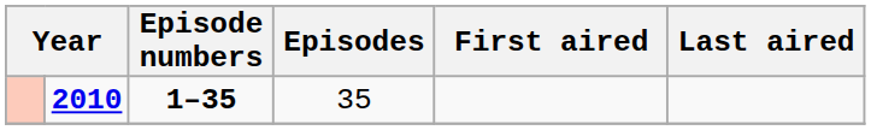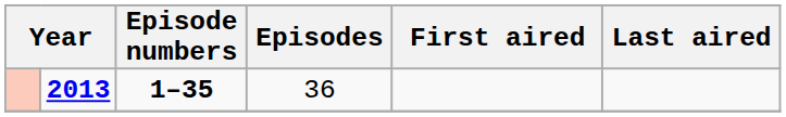row 2 | column 2: 2010 -> 2013
row 2 | Episodes: 35 -> 36
